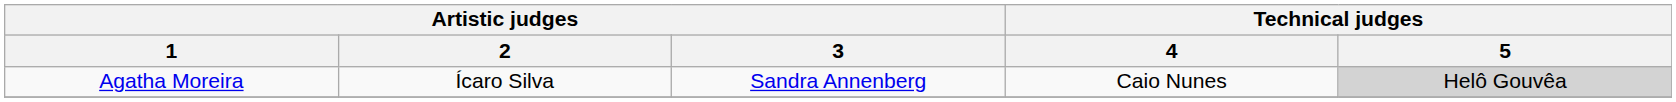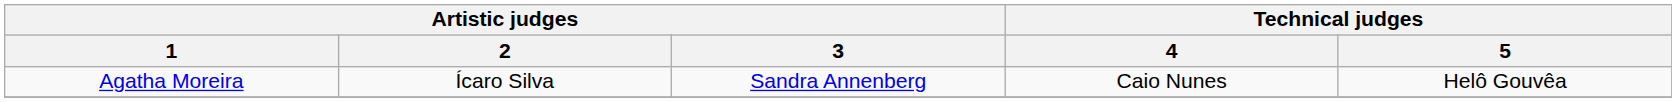Agatha Moreira | Technical judges / 5: lightgrey background -> no background
